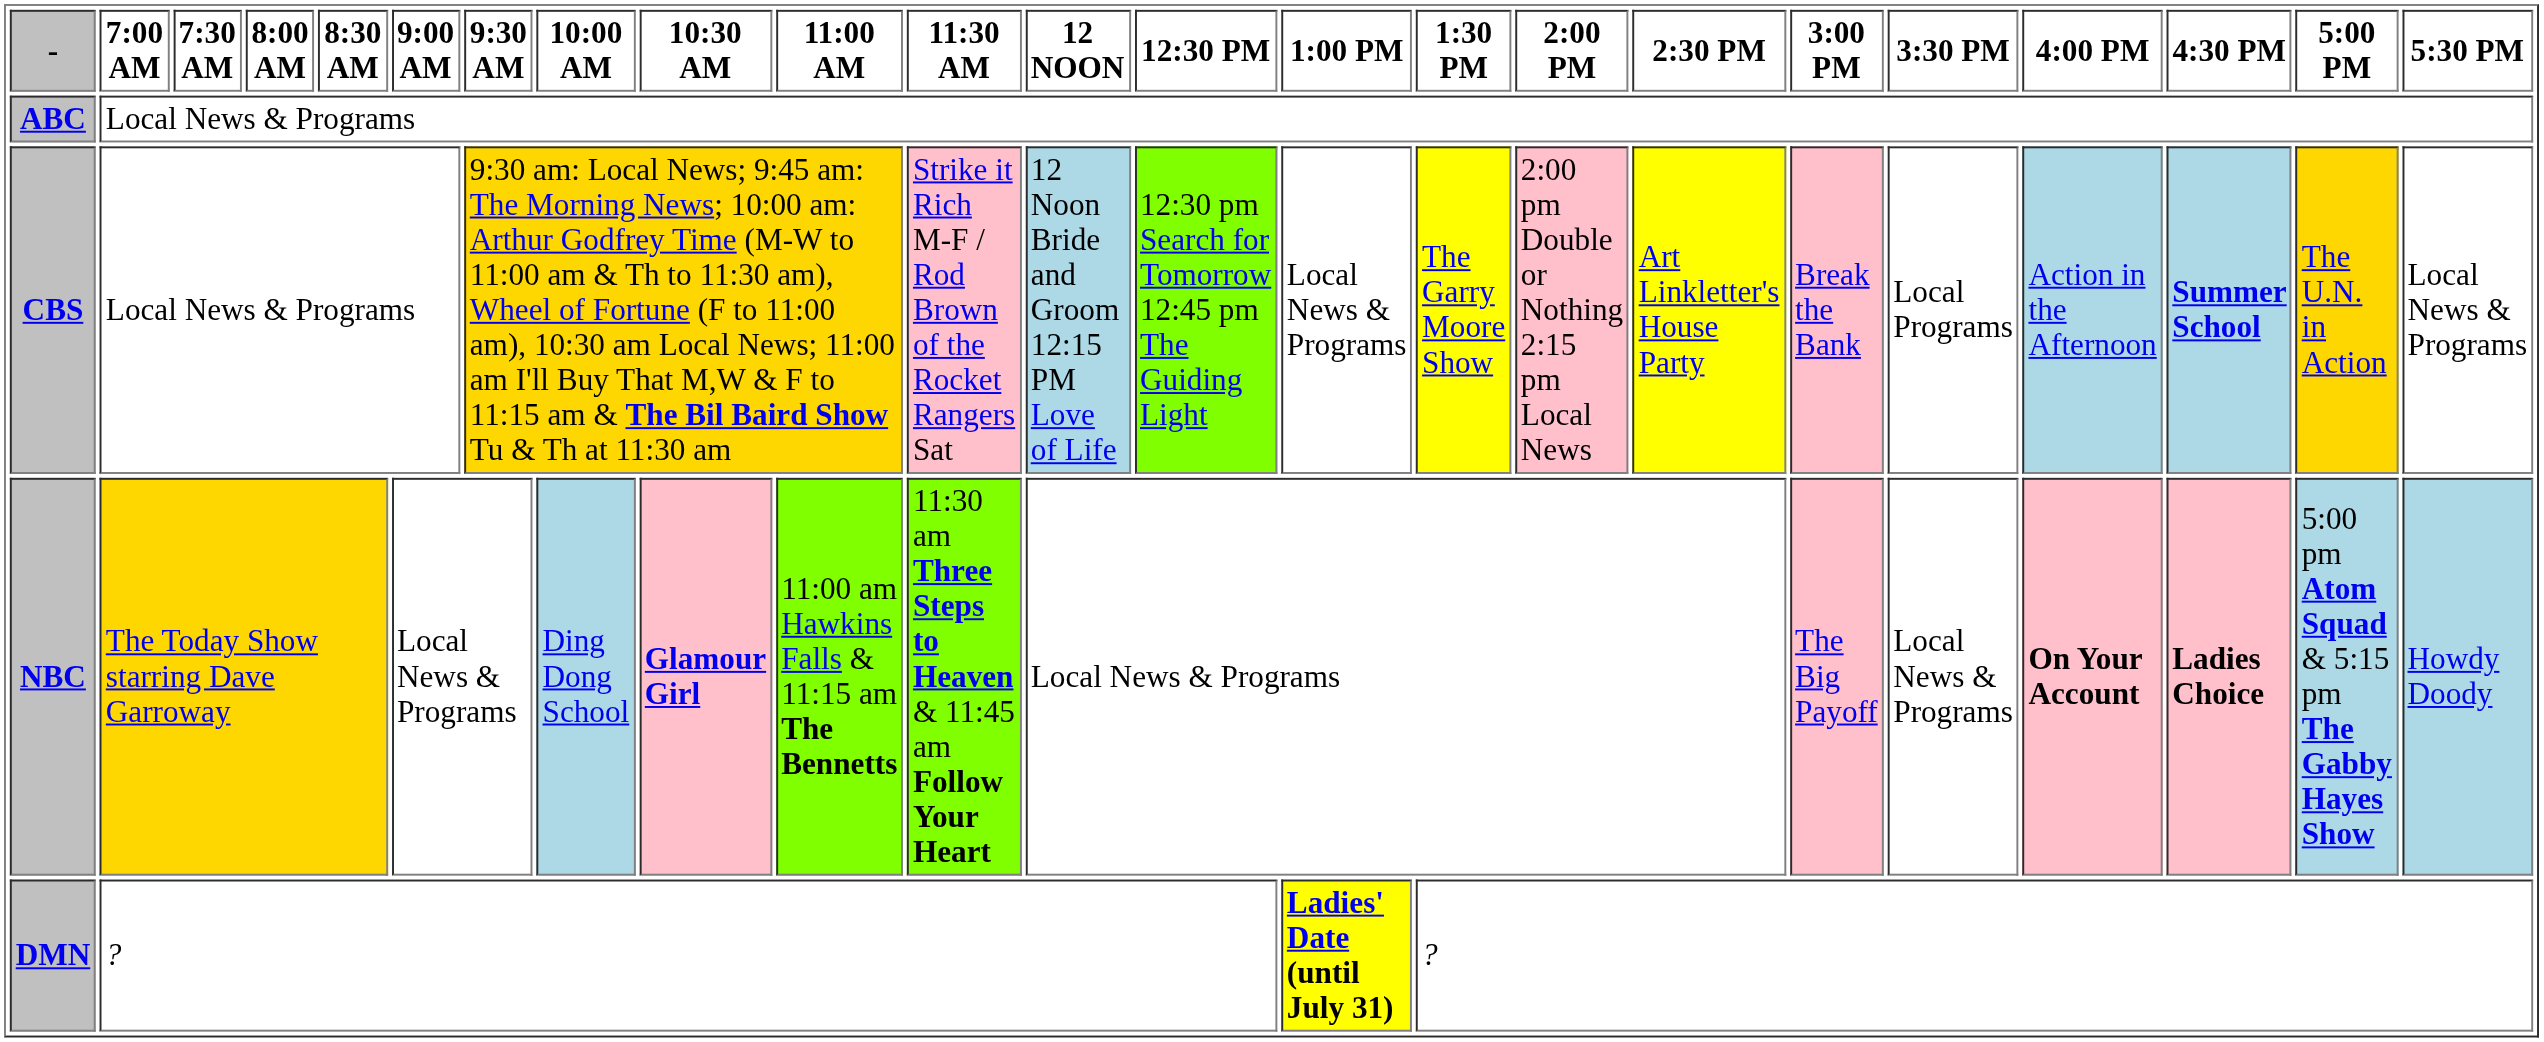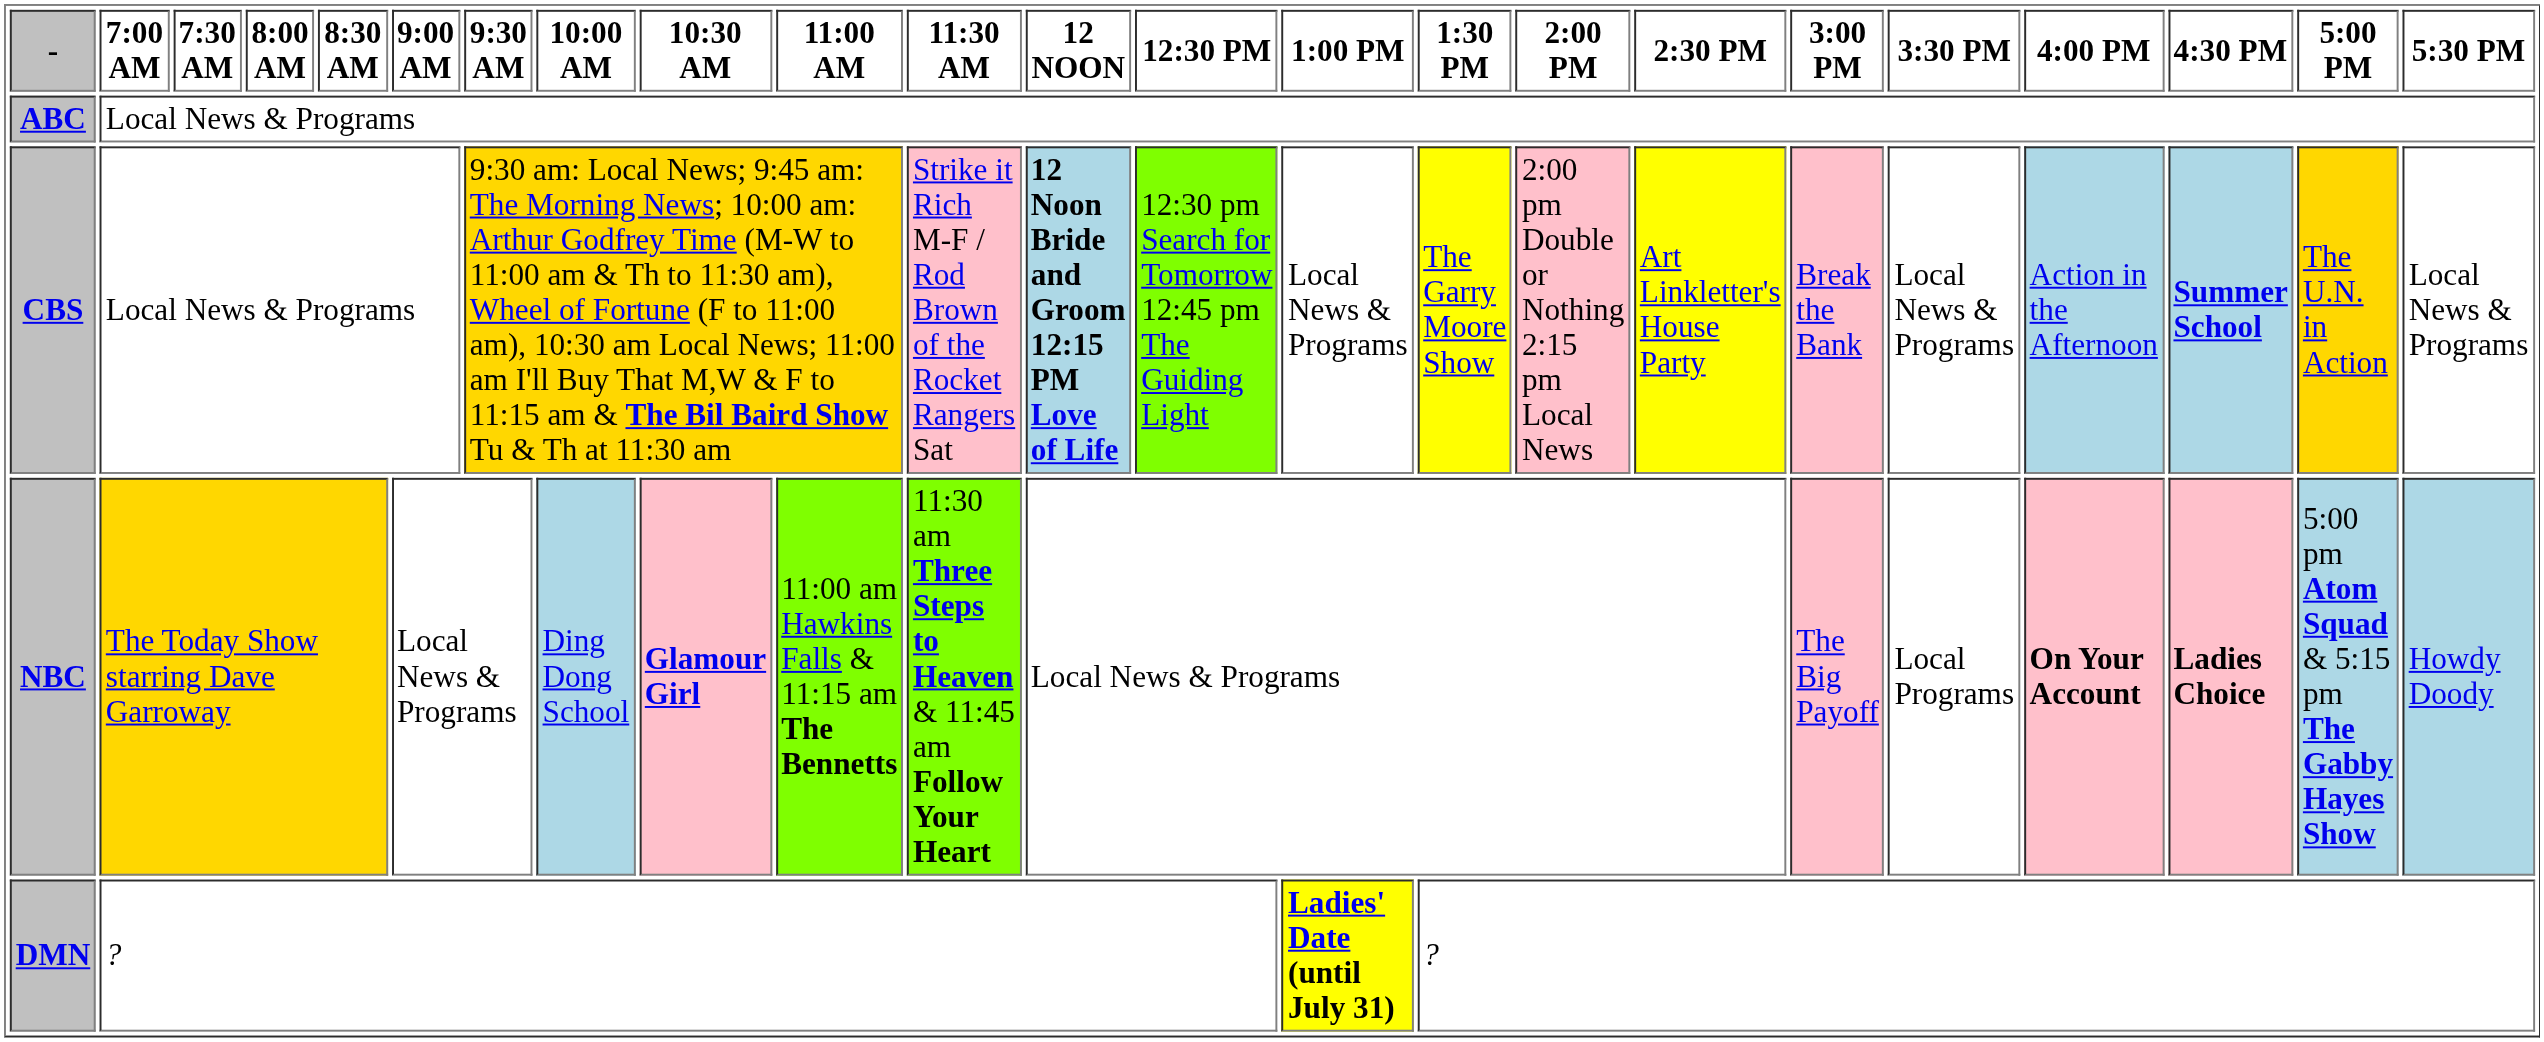CBS | 12 NOON: normal -> bold
CBS | 3:30 PM: Local Programs -> Local News & Programs
NBC | 3:30 PM: Local News & Programs -> Local Programs
